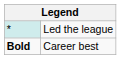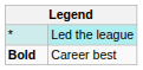* | column 2: no background -> paleturquoise background
